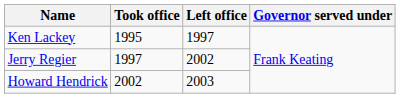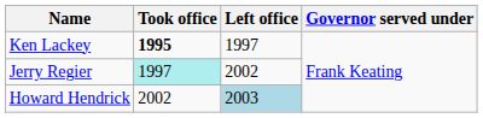Ken Lackey | Took office: normal -> bold
Jerry Regier | Took office: no background -> paleturquoise background
Howard Hendrick | Left office: no background -> lightblue background
